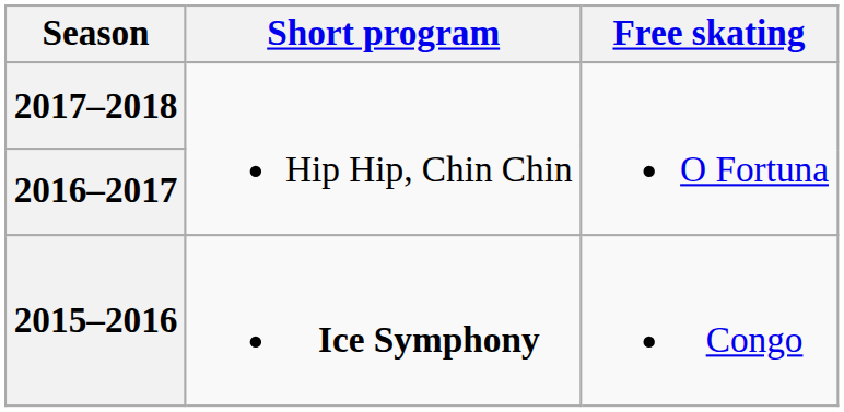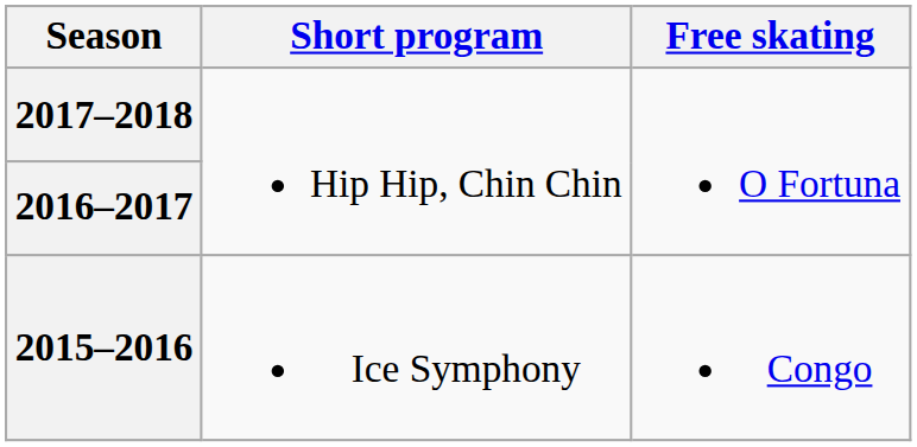2015–2016 | Short program: bold -> normal
